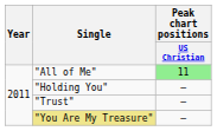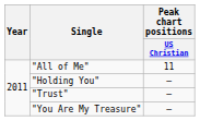"All of Me" | Peak chart positions / US Christian: lightgreen background -> no background
"You Are My Treasure" | Single: khaki background -> no background
